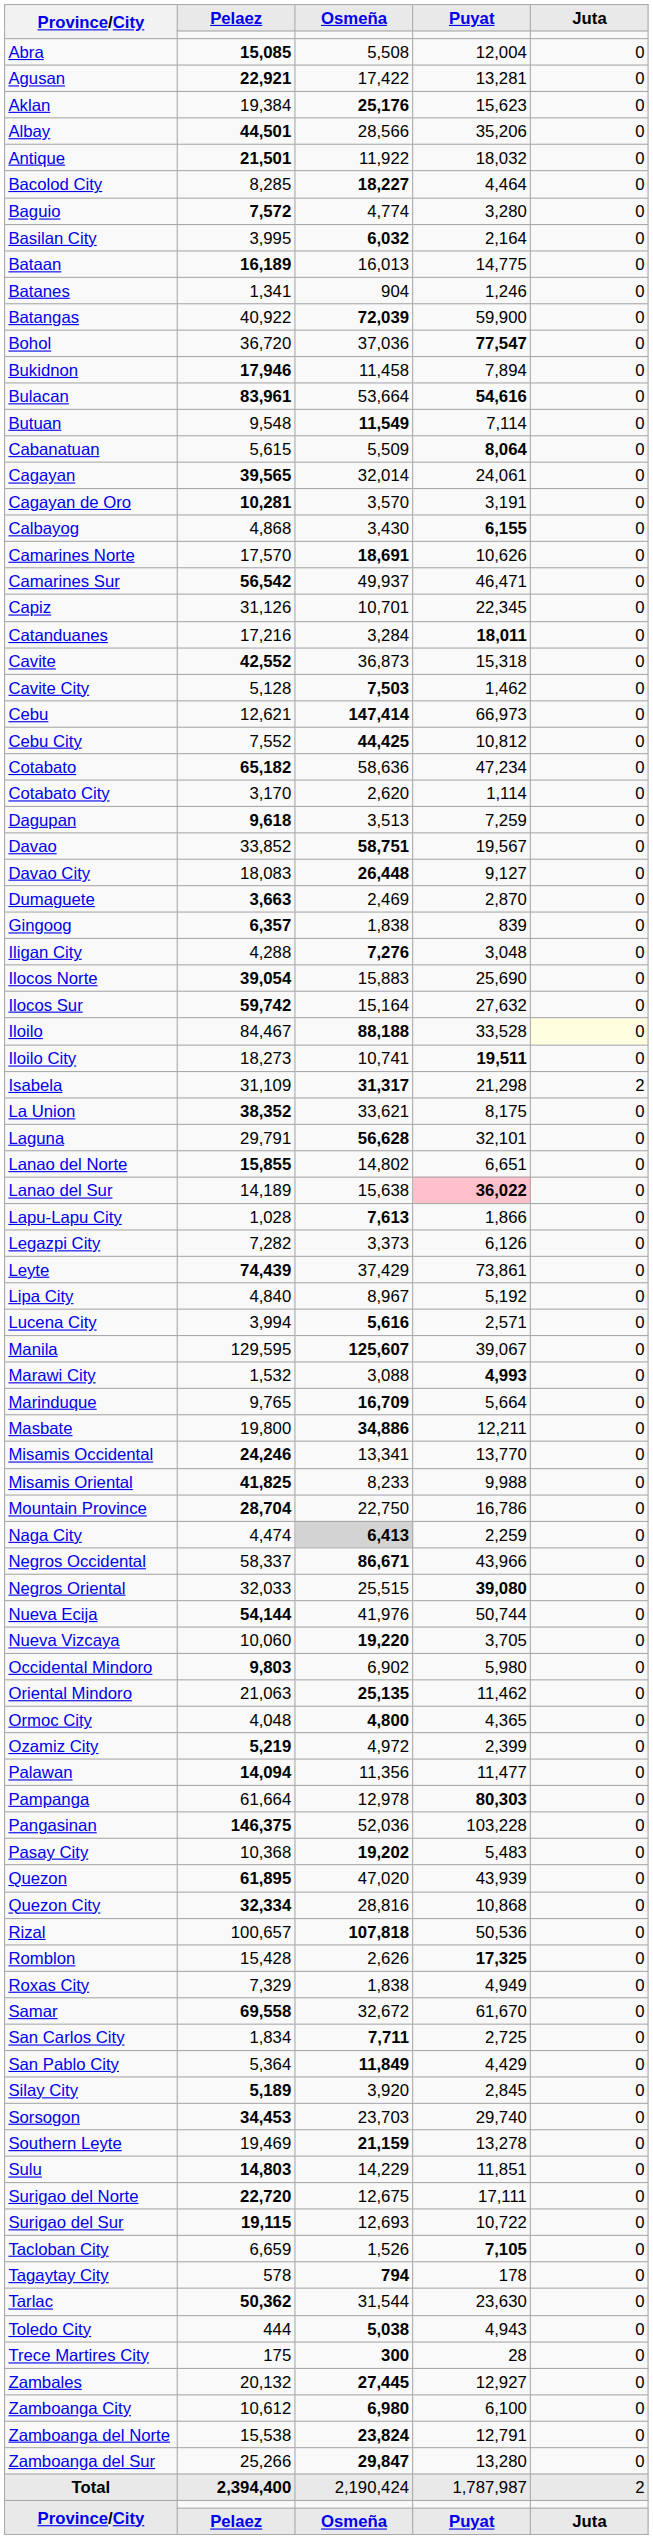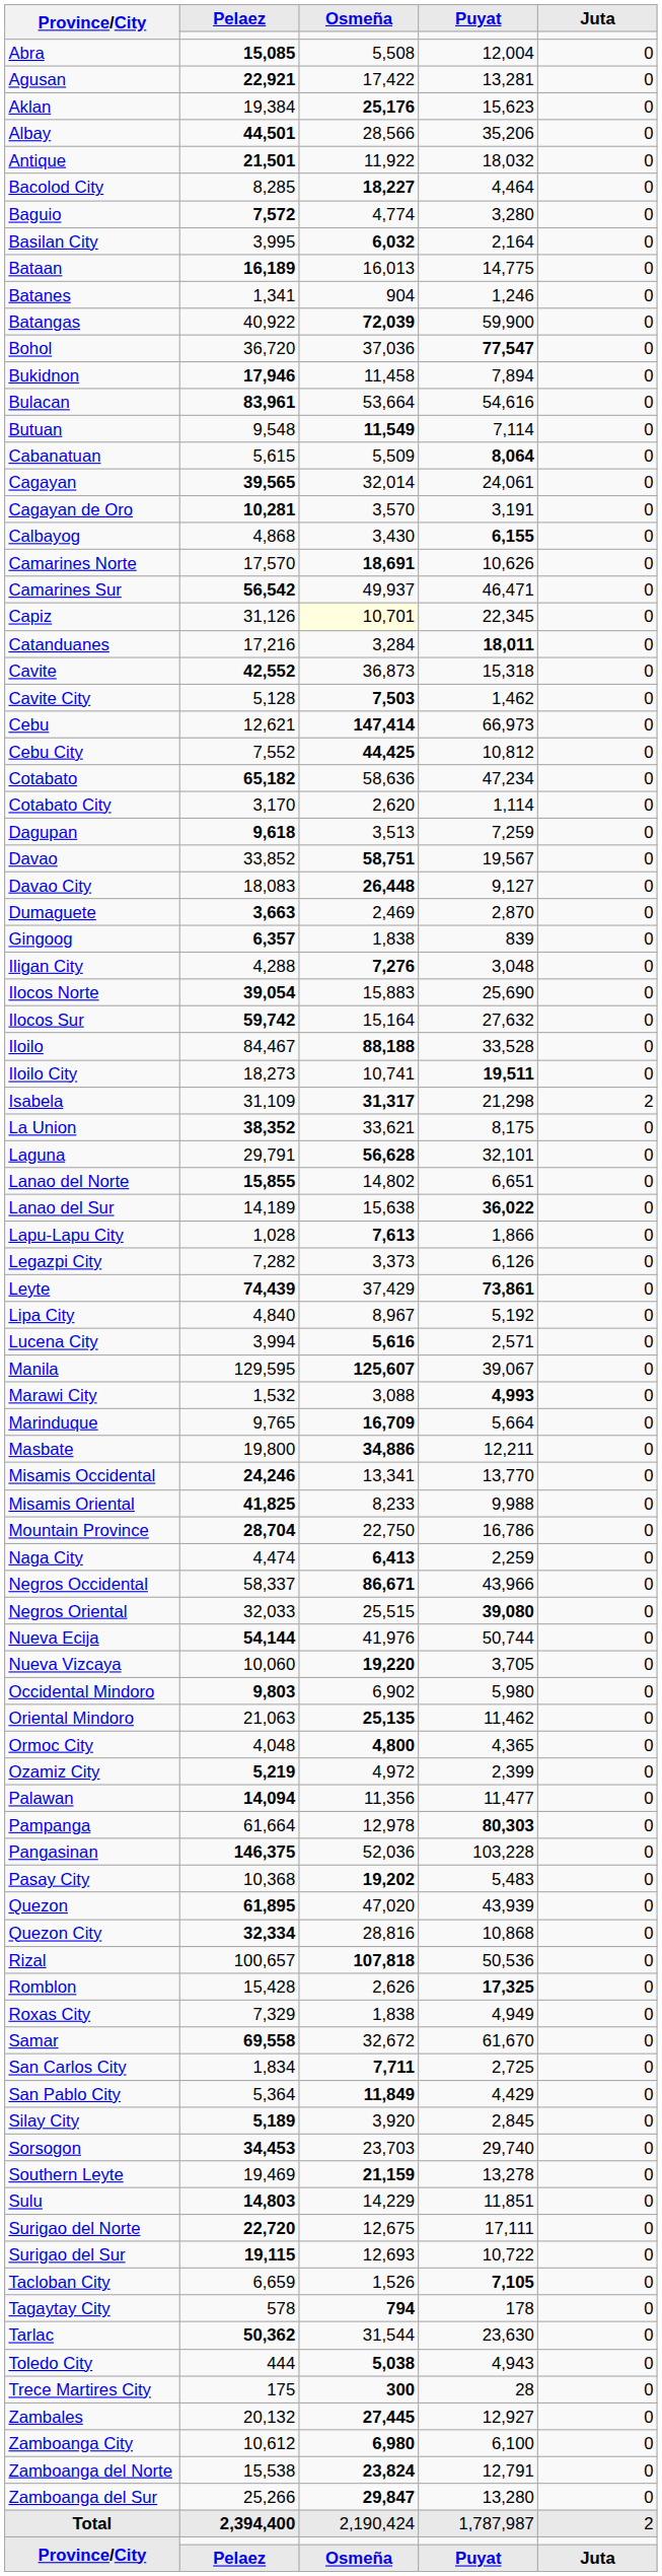Bulacan | Puyat: bold -> normal
Capiz | Osmeña: no background -> lightyellow background
Iloilo | Juta: lightyellow background -> no background
Lanao del Sur | Puyat: pink background -> no background
Leyte | Puyat: normal -> bold
Naga City | Osmeña: lightgrey background -> no background
